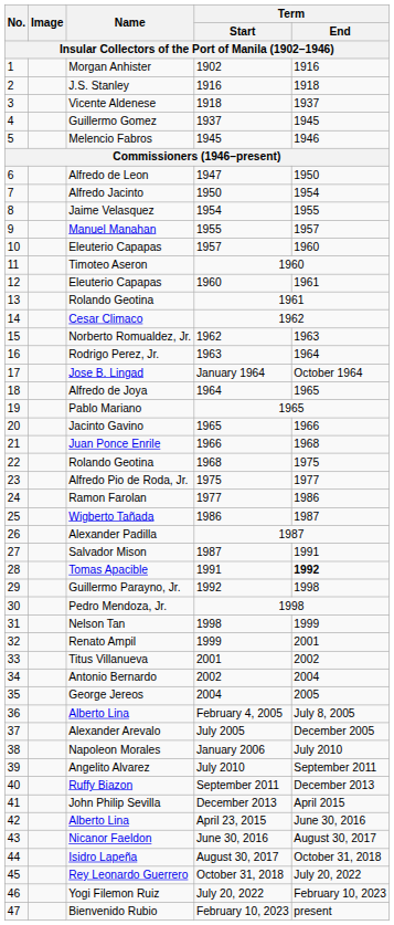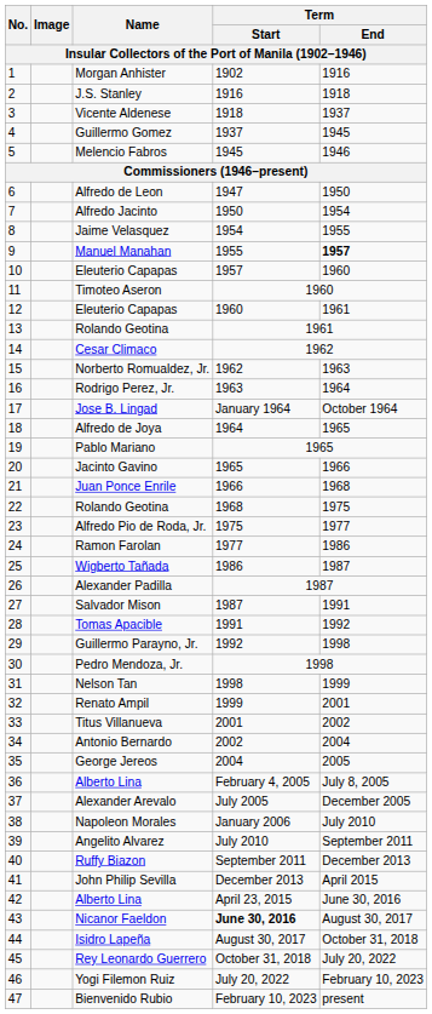Manuel Manahan | Term / End: normal -> bold
Tomas Apacible | Term / End: bold -> normal
Nicanor Faeldon | Term / Start: normal -> bold
